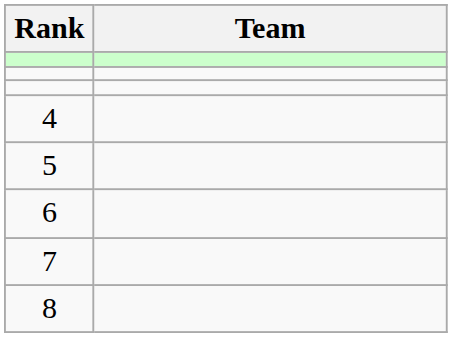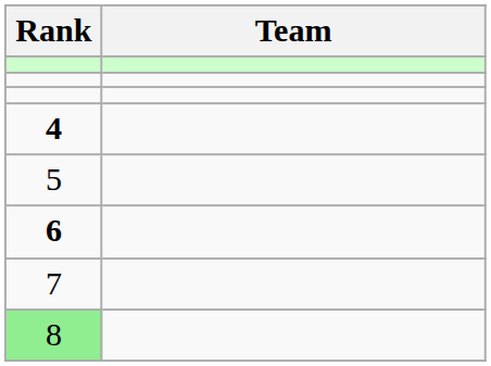row 5 | Rank: normal -> bold
row 7 | Rank: normal -> bold
row 9 | Rank: no background -> lightgreen background
